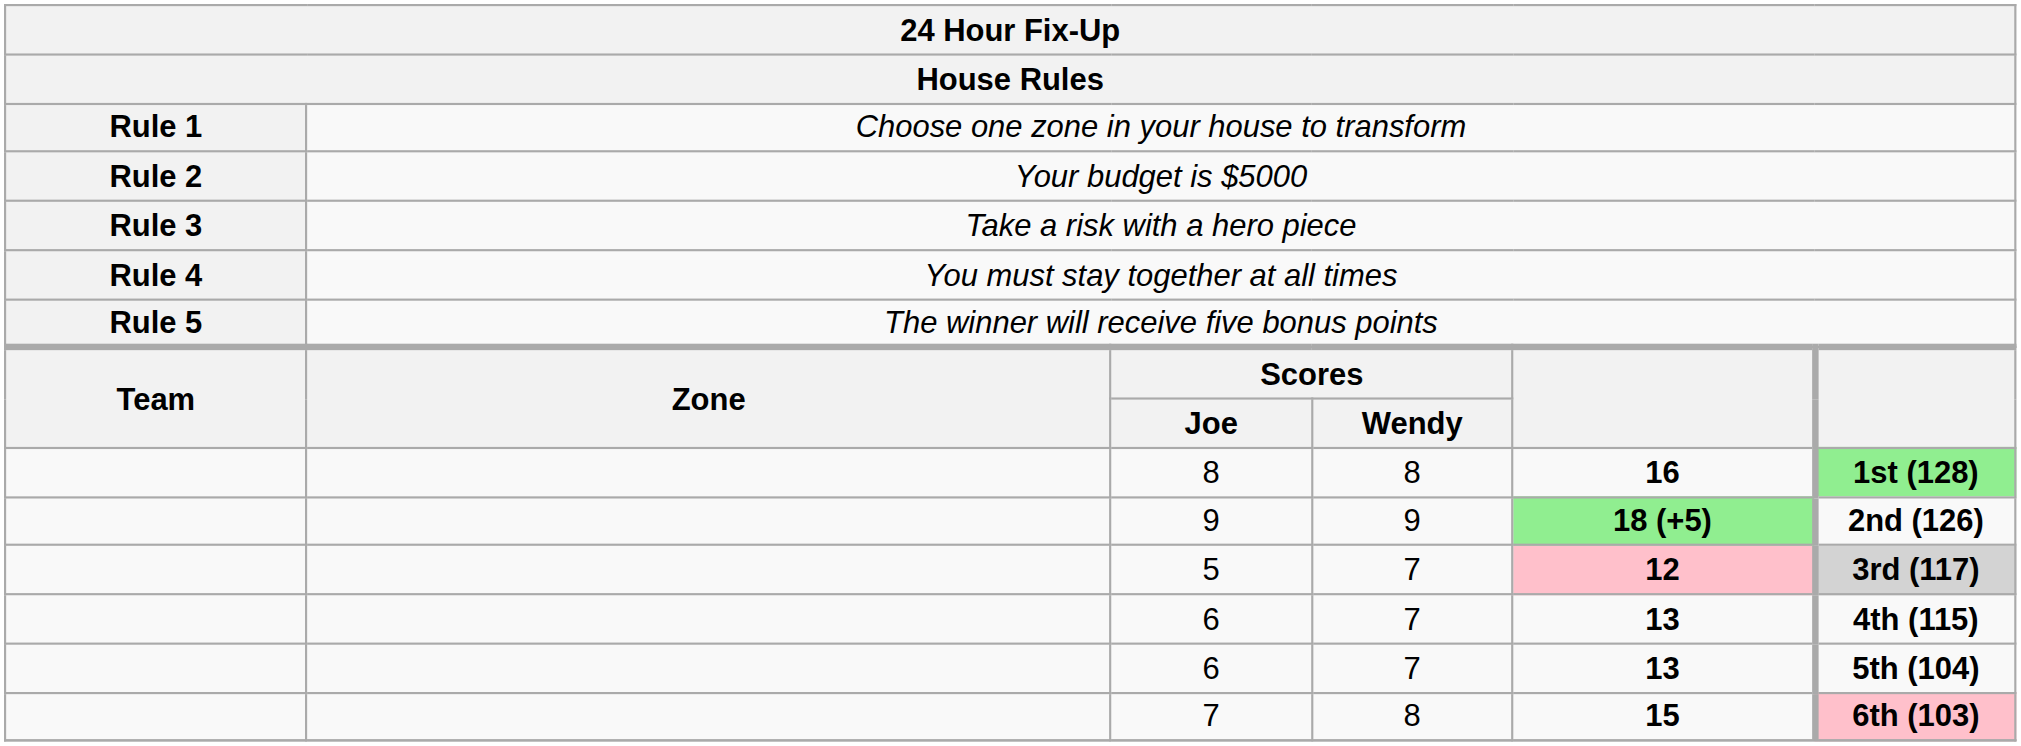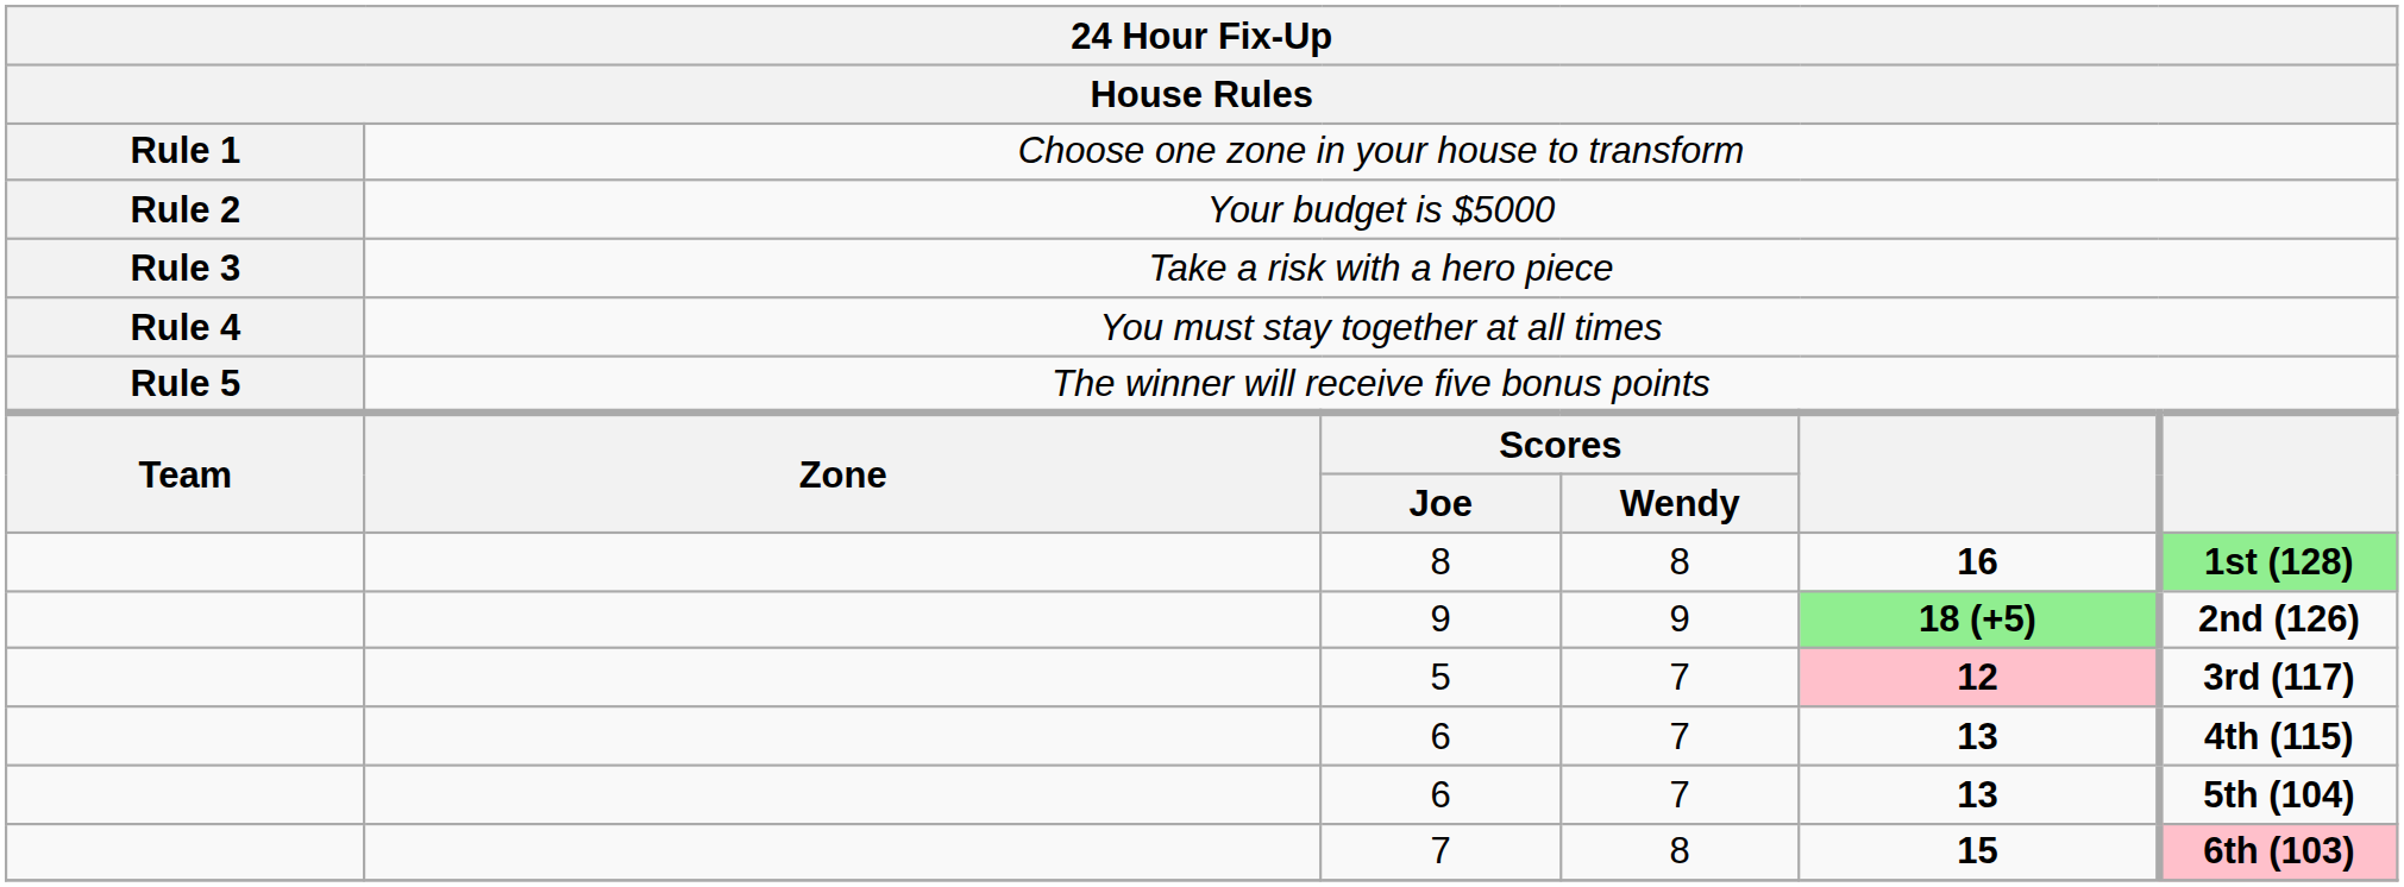5 | column 6: lightgrey background -> no background
